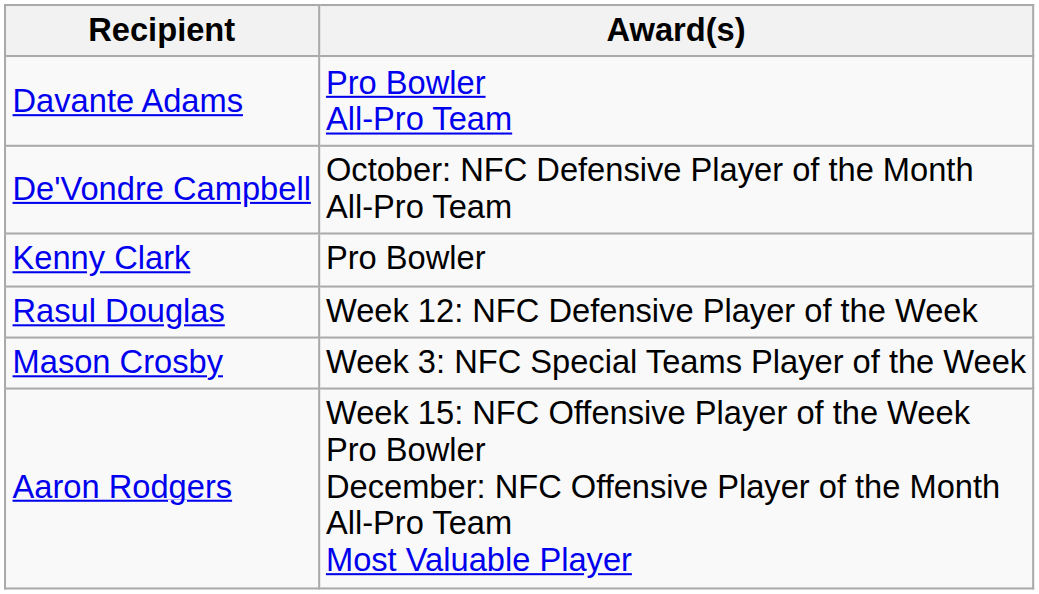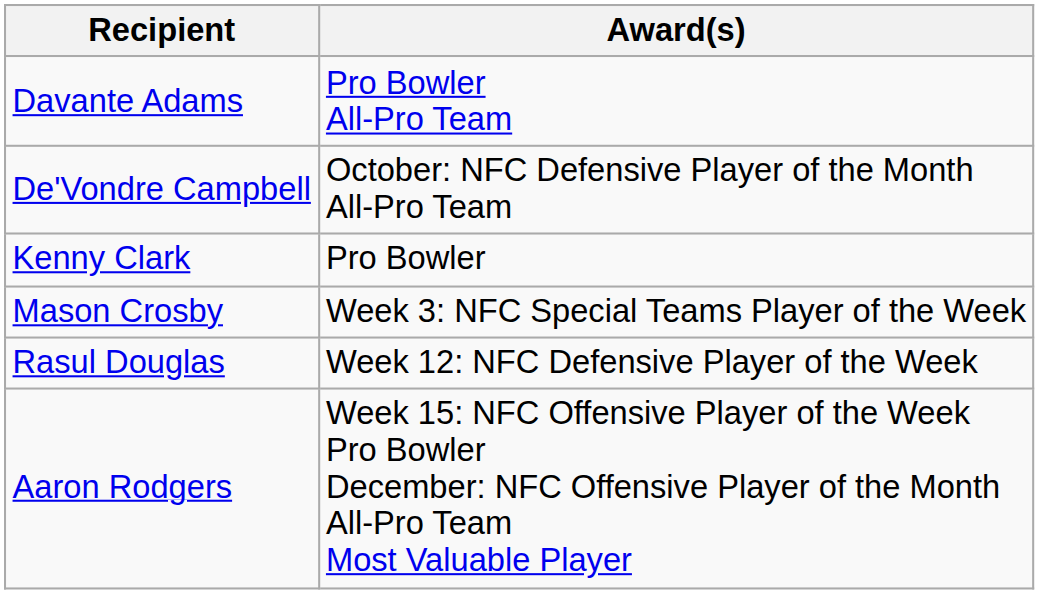rows swapped: Mason Crosby <-> Rasul Douglas
